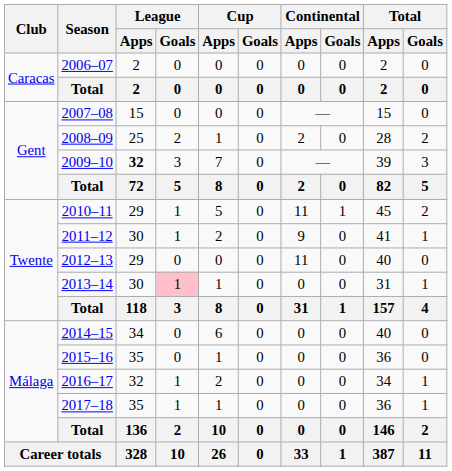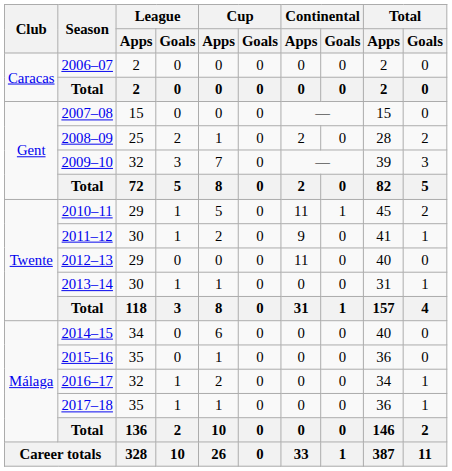2009–10 | League / Apps: bold -> normal
2013–14 | League / Goals: pink background -> no background
